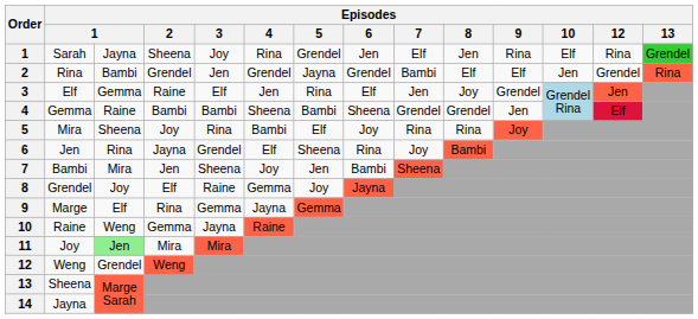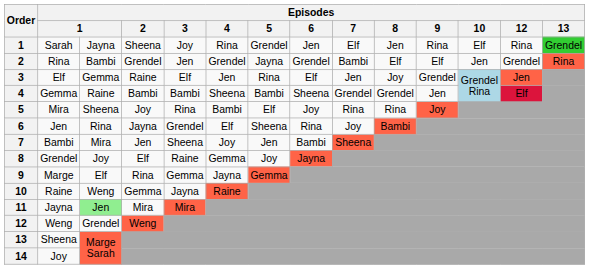11 | column 2: Joy -> Jayna
14 | column 2: Jayna -> Joy
